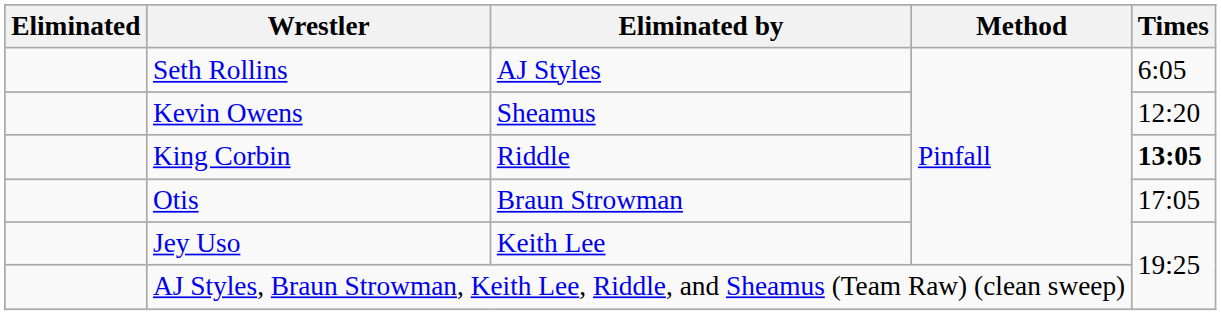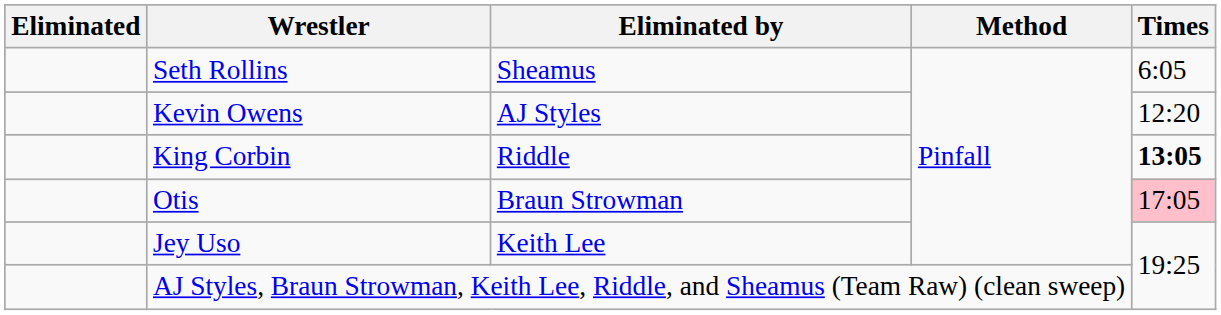Seth Rollins | Eliminated by: AJ Styles -> Sheamus
Kevin Owens | Eliminated by: Sheamus -> AJ Styles
Otis | Times: no background -> pink background
